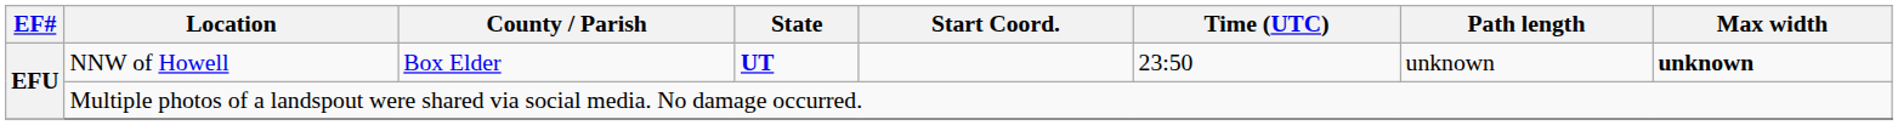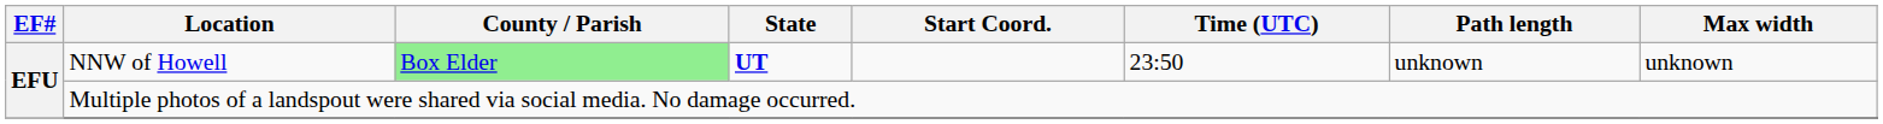NNW of Howell | County / Parish: no background -> lightgreen background
NNW of Howell | Max width: bold -> normal
